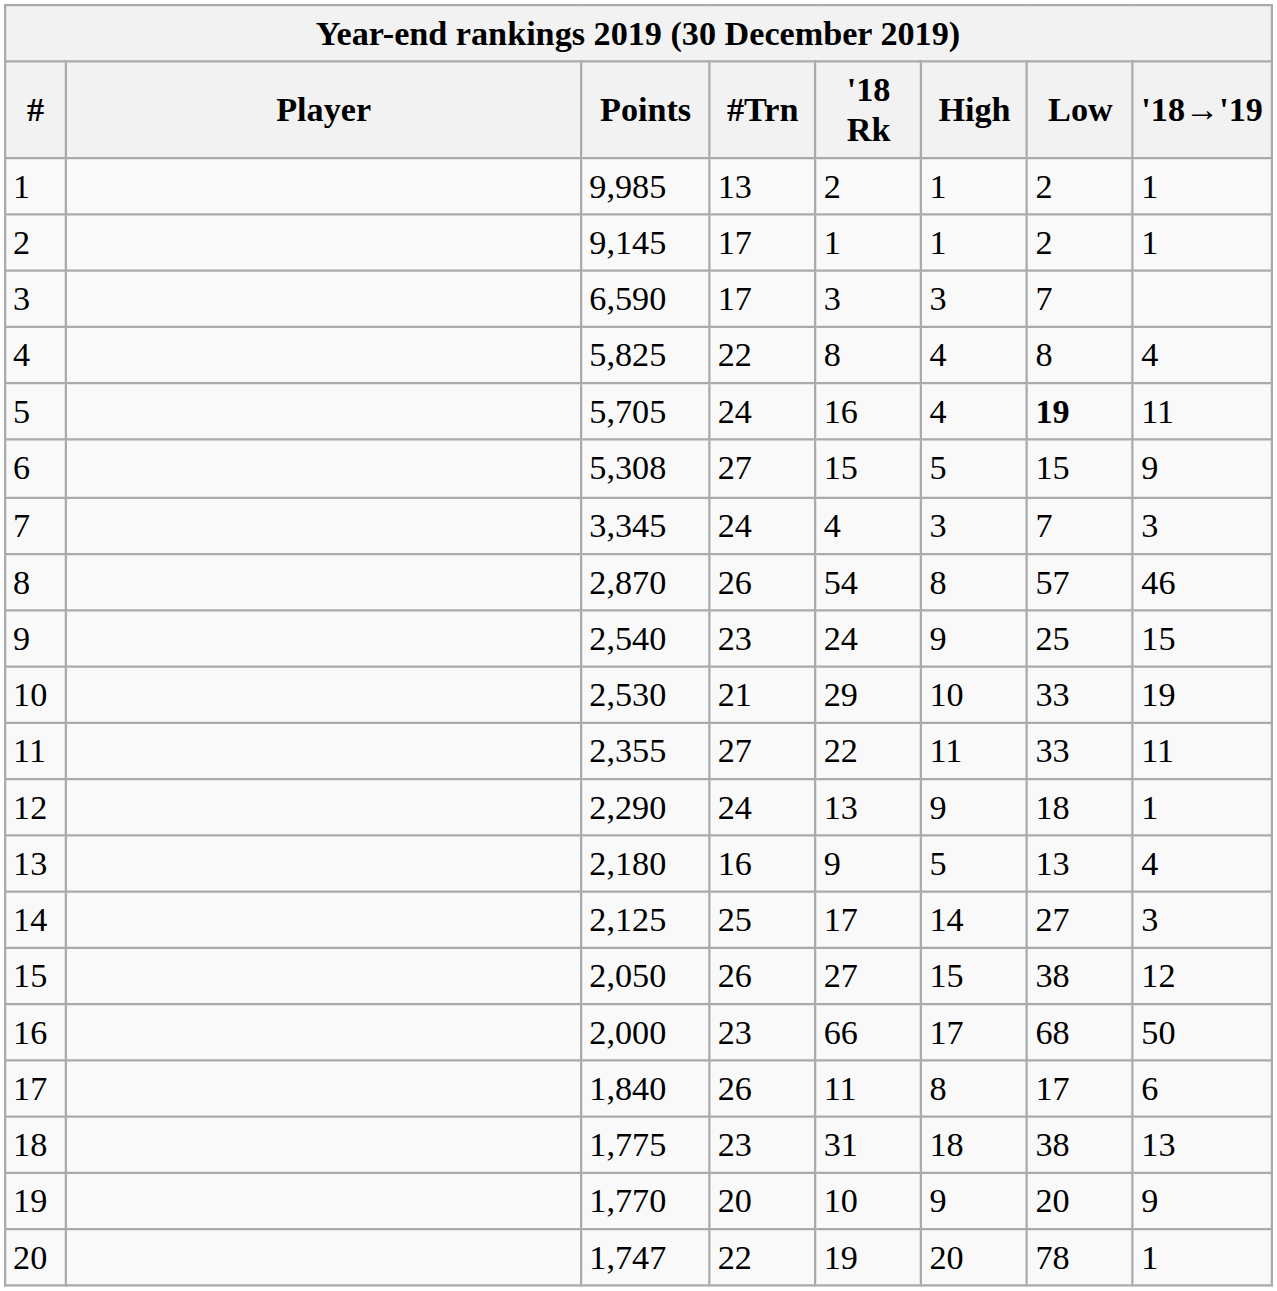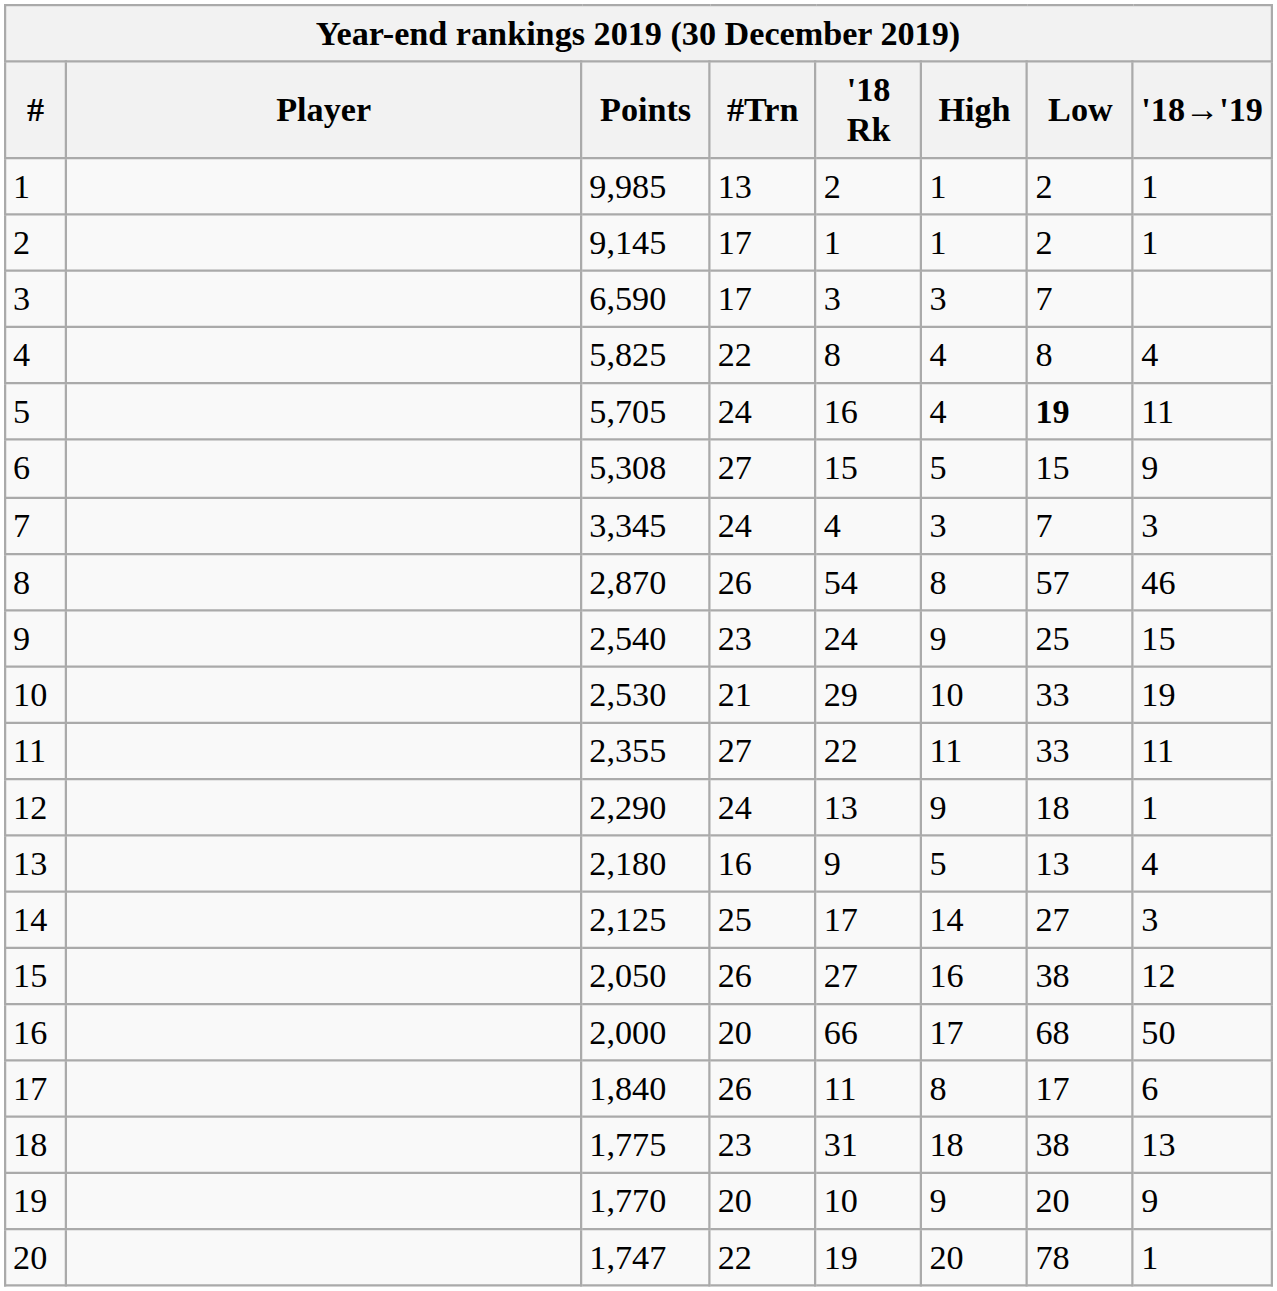row 17 | High: 15 -> 16
row 18 | #Trn: 23 -> 20
